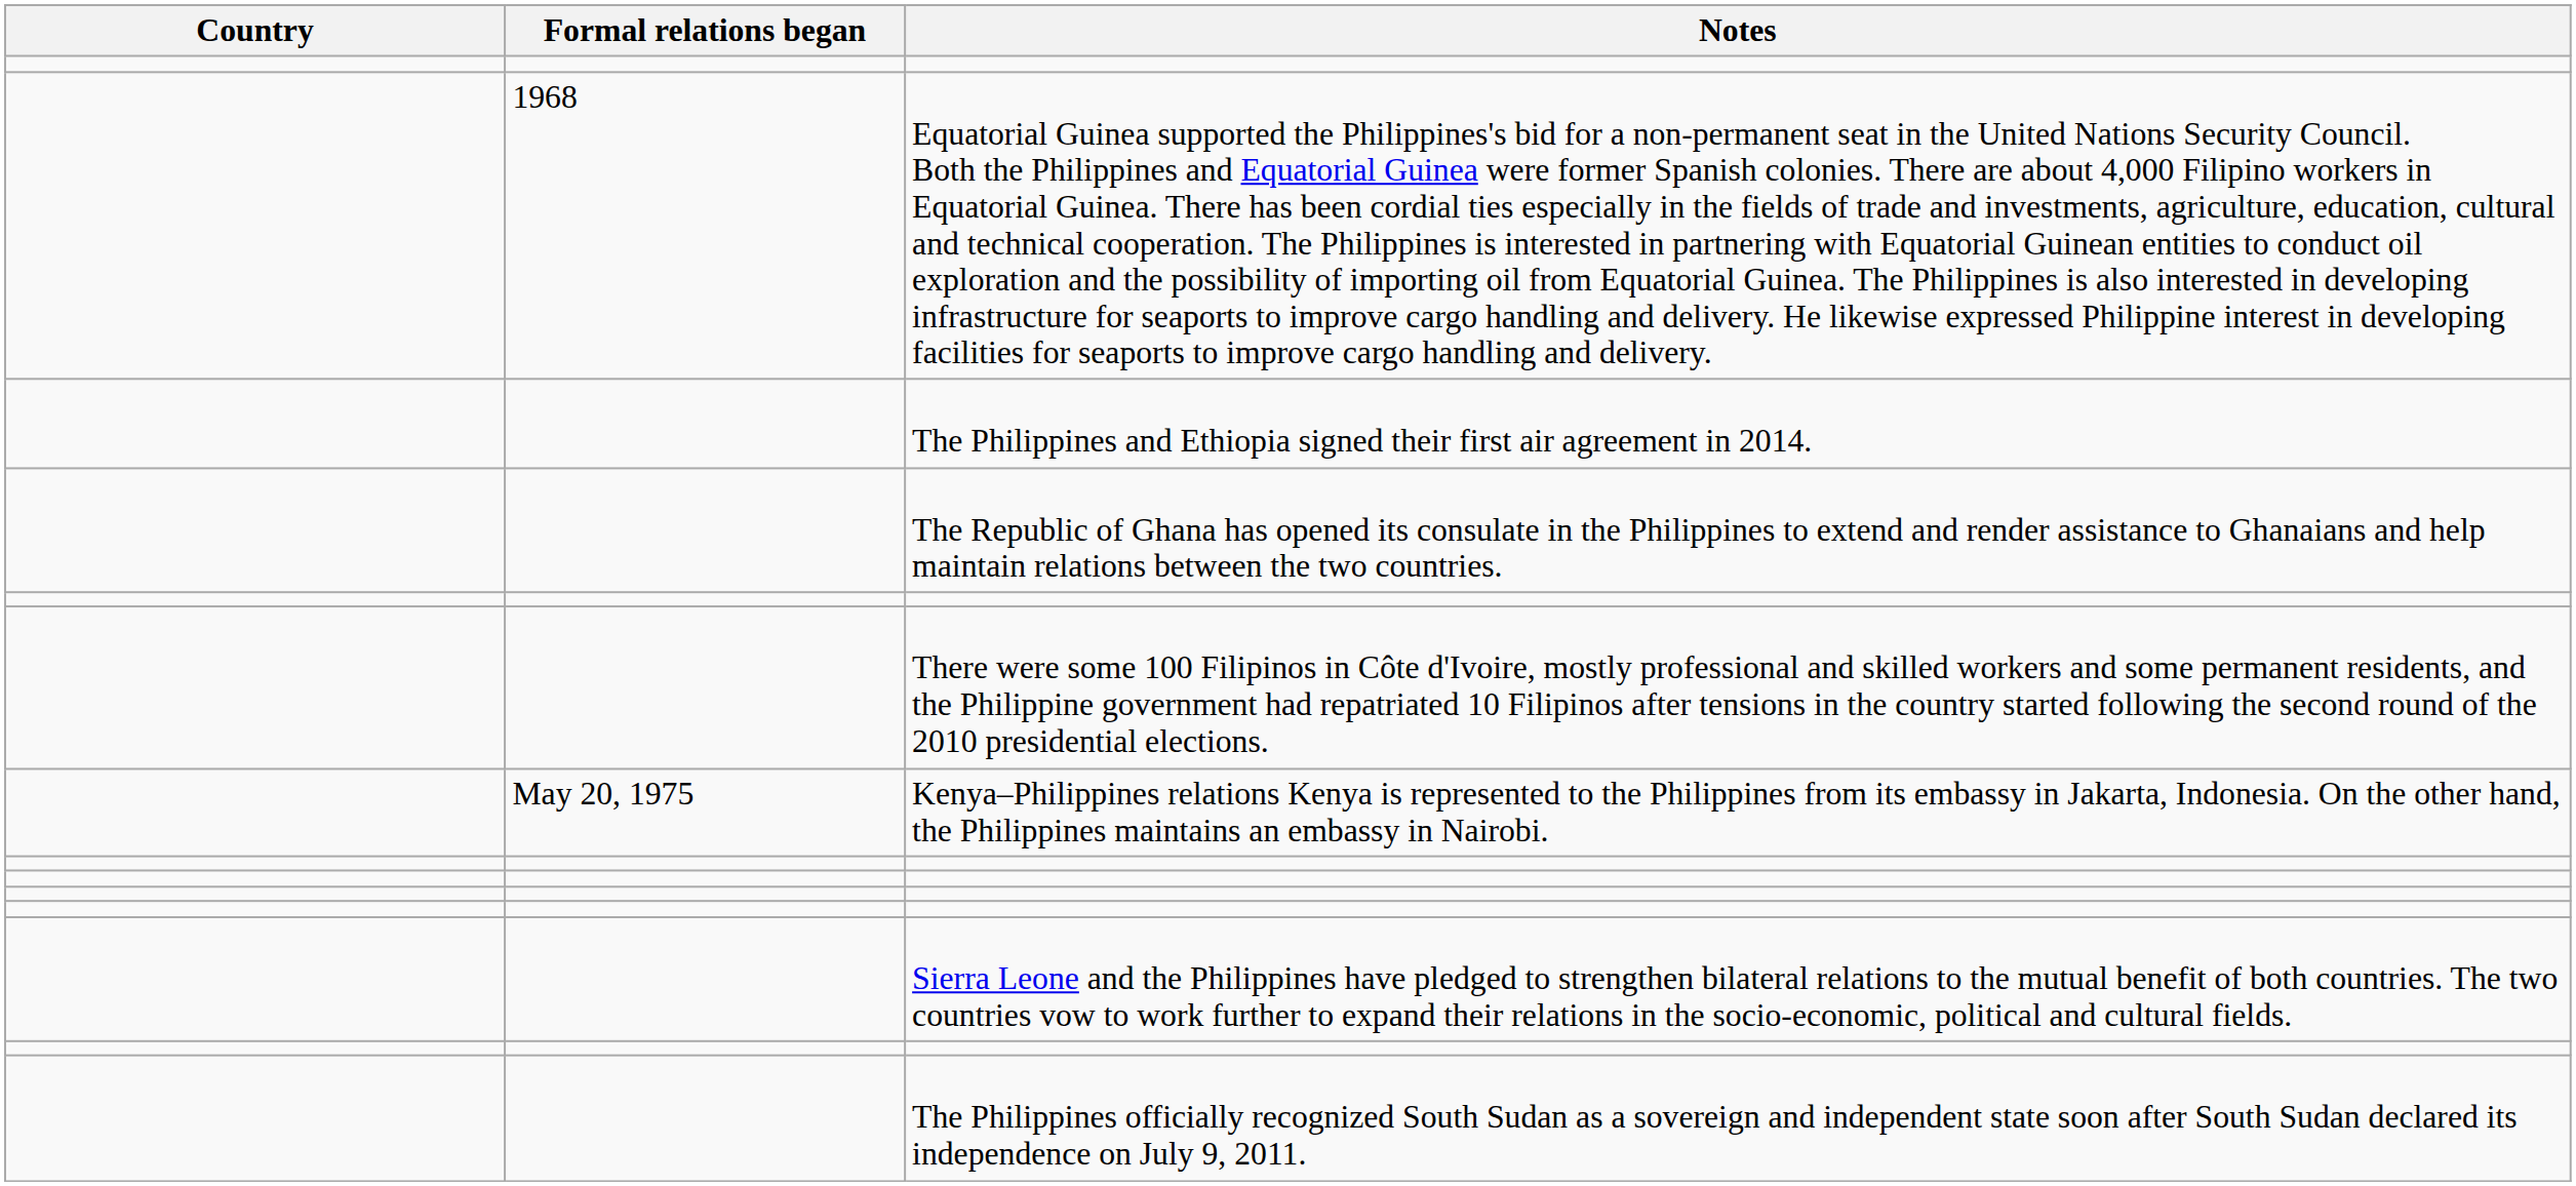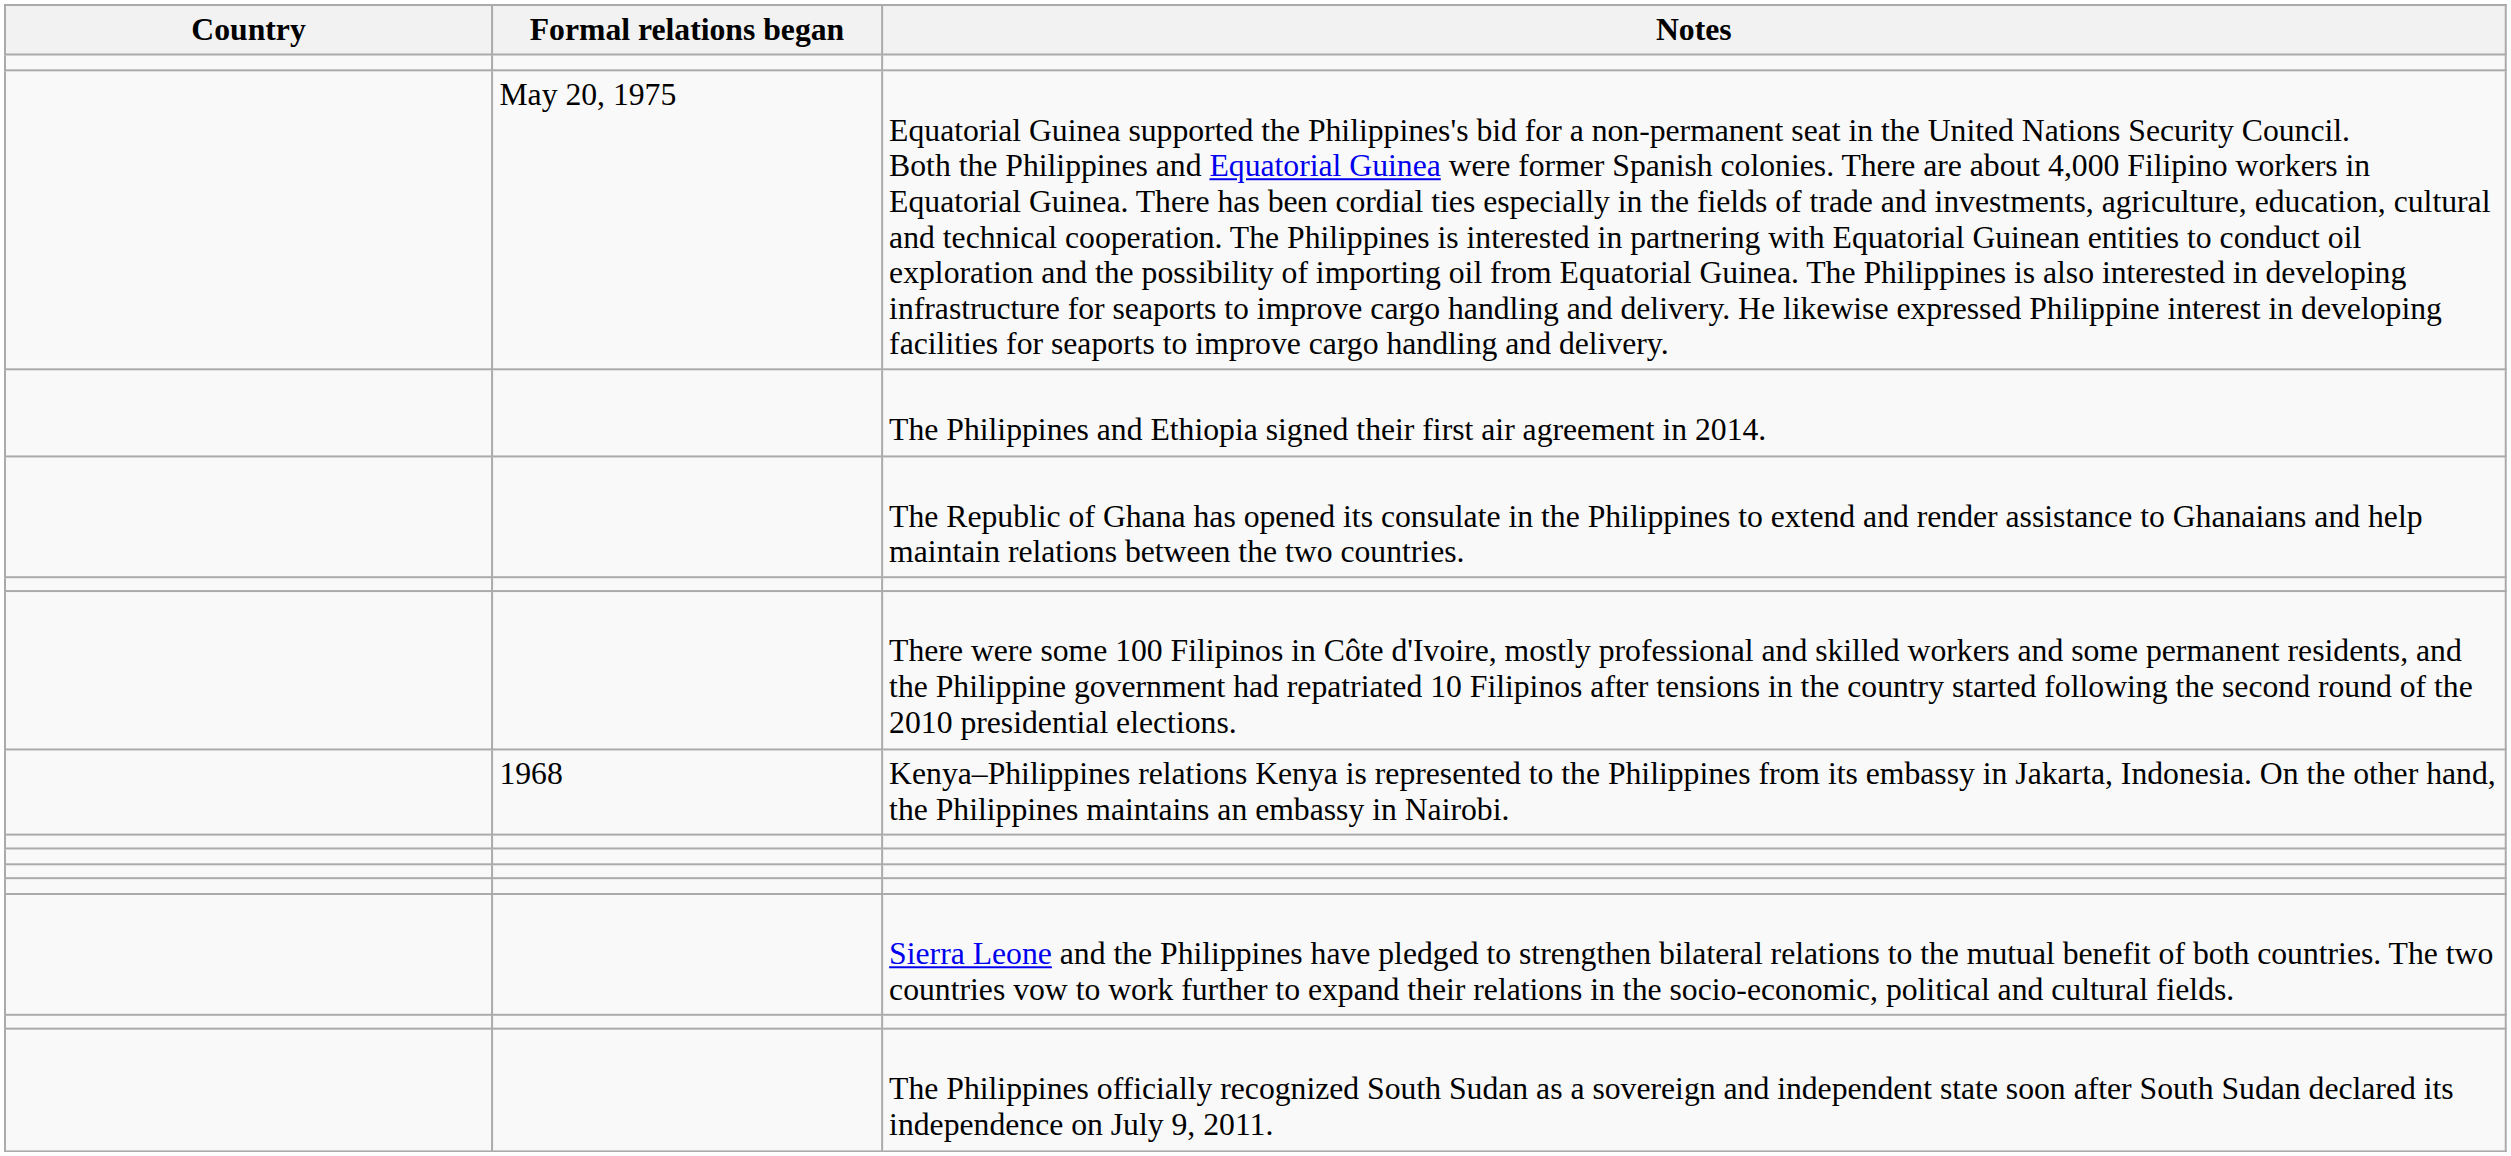row 3 | Formal relations began: 1968 -> May 20, 1975
row 8 | Formal relations began: May 20, 1975 -> 1968
